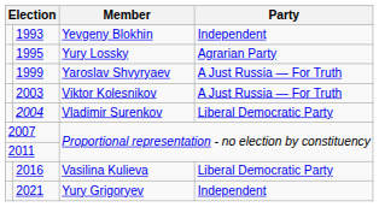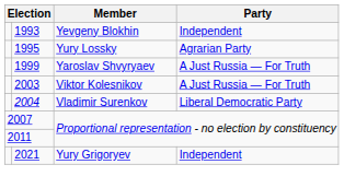- row: 2016 | Vasilina Kulieva | Liberal Democratic Party
